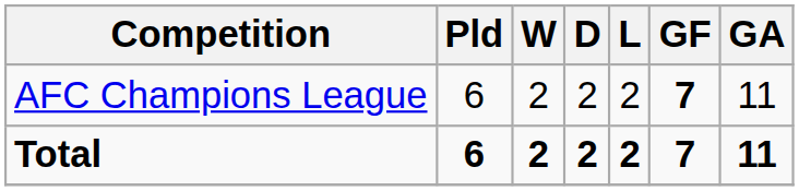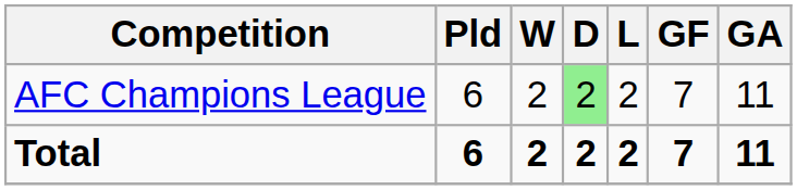AFC Champions League | D: no background -> lightgreen background
AFC Champions League | GF: bold -> normal
